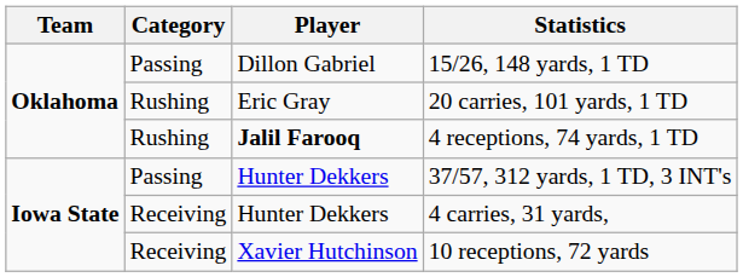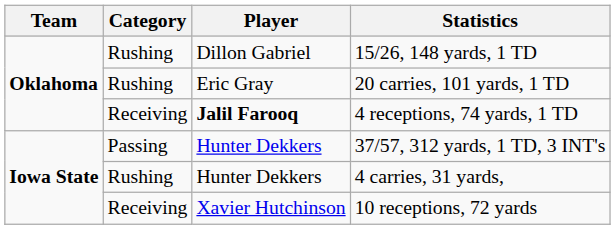15/26, 148 yards, 1 TD | Category: Passing -> Rushing
4 receptions, 74 yards, 1 TD | Category: Rushing -> Receiving
4 carries, 31 yards, | Category: Receiving -> Rushing
